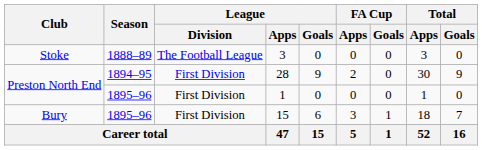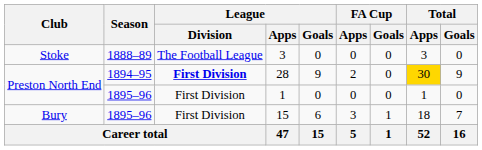28 | League / Division: normal -> bold
28 | Total / Apps: no background -> gold background
